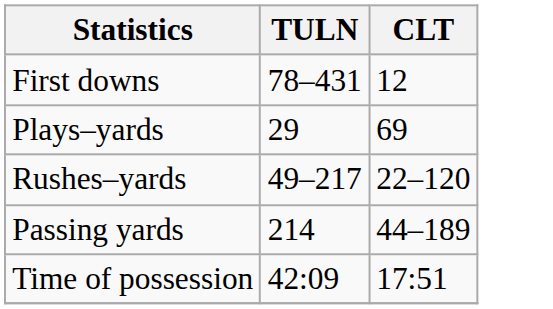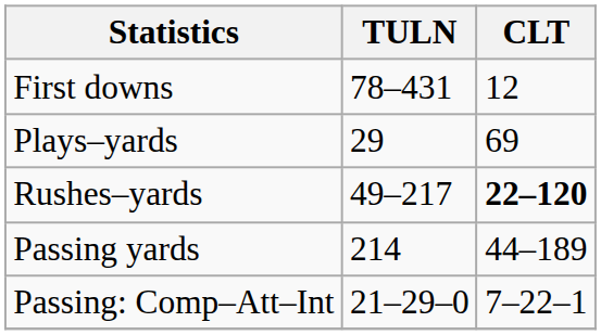Rushes–yards | CLT: normal -> bold
+ row: Passing: Comp–Att–Int | 21–29–0 | 7–22–1
- row: Time of possession | 42:09 | 17:51
